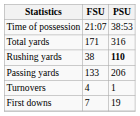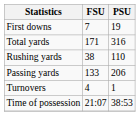rows swapped: First downs <-> Time of possession
Rushing yards | PSU: bold -> normal
